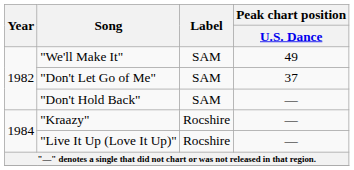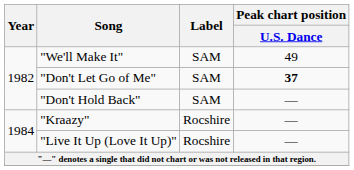"Don't Let Go of Me" | Peak chart position / U.S. Dance: normal -> bold
